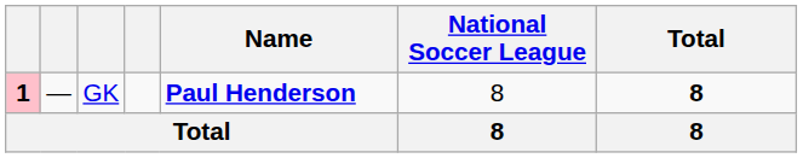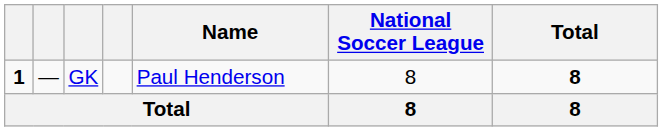GK | column 1: pink background -> no background
GK | Name: bold -> normal
